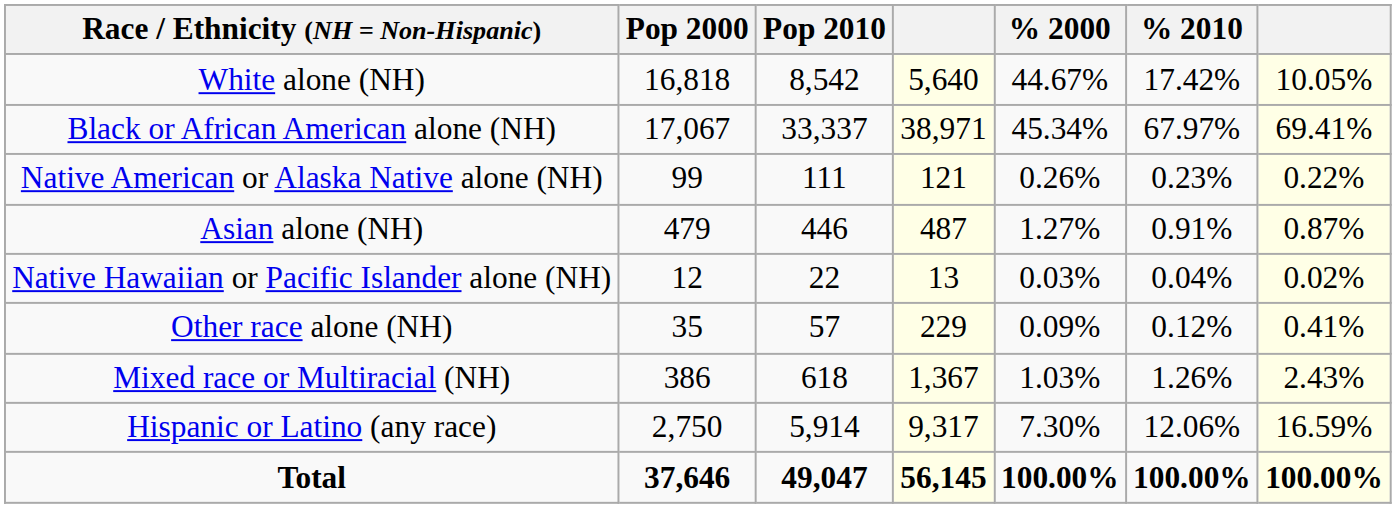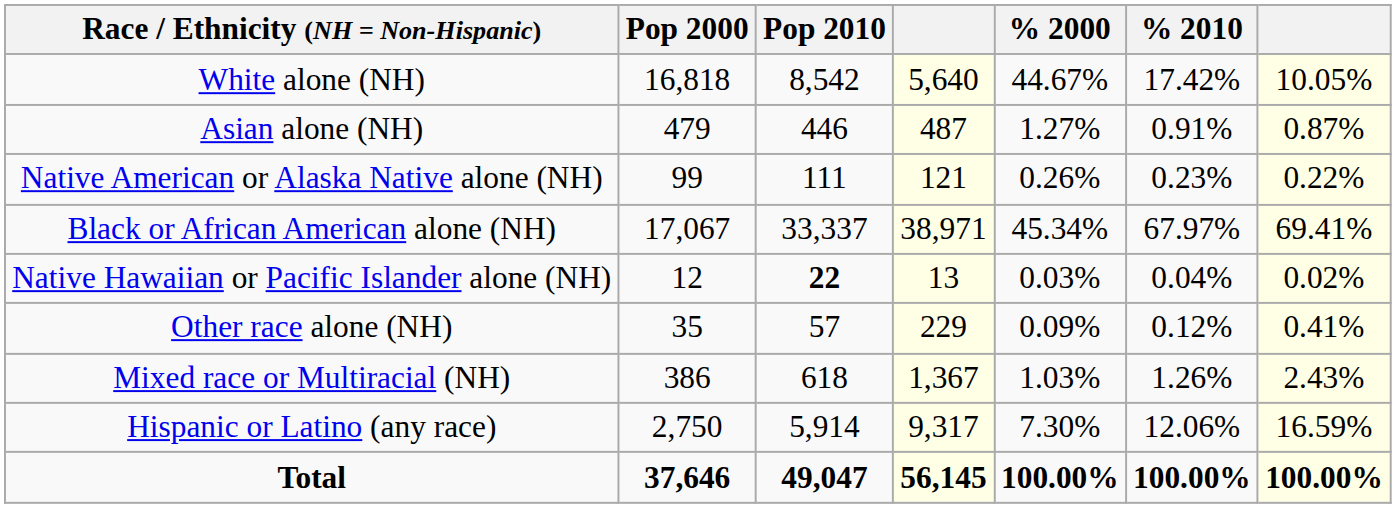rows swapped: Black or African American alone (NH) <-> Asian alone (NH)
Native Hawaiian or Pacific Islander alone (NH) | Pop 2010: normal -> bold
